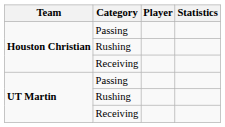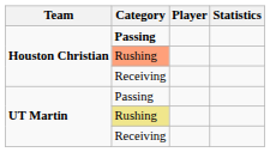Houston Christian / Passing | Category: normal -> bold
Houston Christian / Rushing | Category: no background -> lightsalmon background
UT Martin / Rushing | Category: no background -> khaki background
